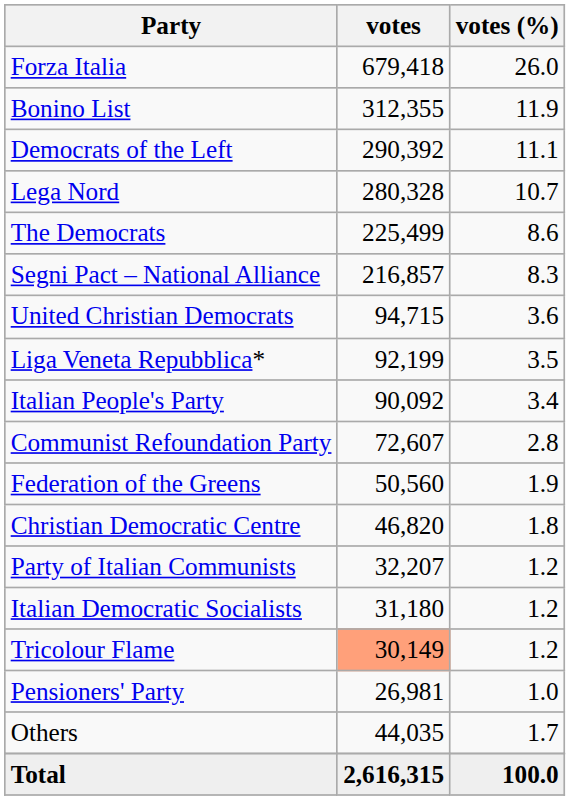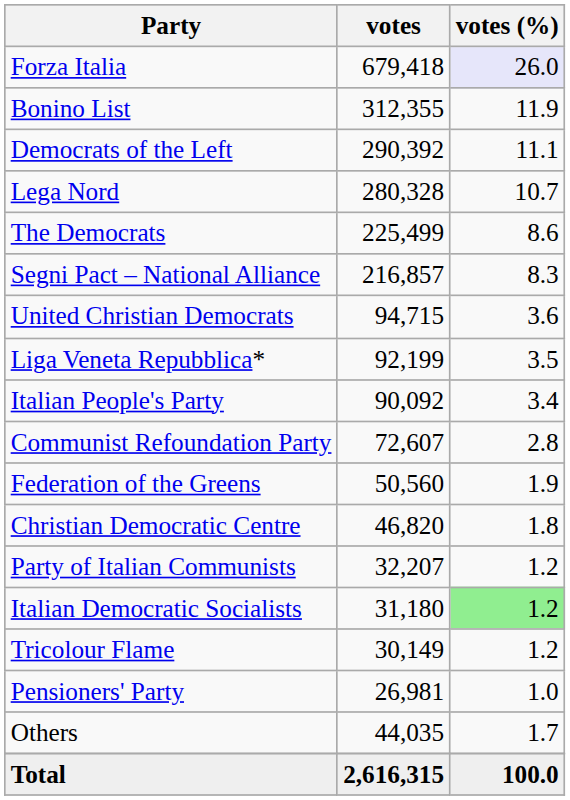Forza Italia | votes (%): no background -> lavender background
Italian Democratic Socialists | votes (%): no background -> lightgreen background
Tricolour Flame | votes: lightsalmon background -> no background
